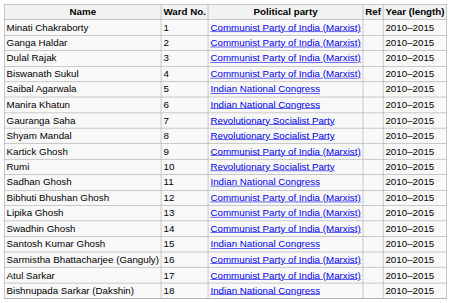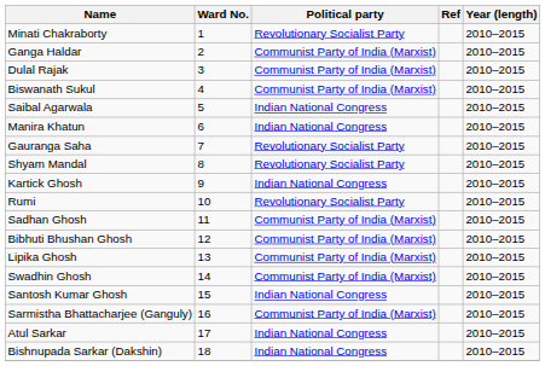Minati Chakraborty | Political party: Communist Party of India (Marxist) -> Revolutionary Socialist Party
Kartick Ghosh | Political party: Communist Party of India (Marxist) -> Indian National Congress
Sadhan Ghosh | Political party: Indian National Congress -> Communist Party of India (Marxist)
Atul Sarkar | Political party: Communist Party of India (Marxist) -> Indian National Congress
